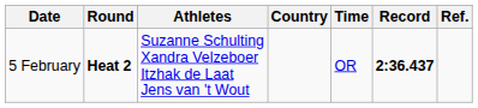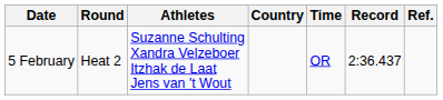5 February | Round: bold -> normal
5 February | Record: bold -> normal
